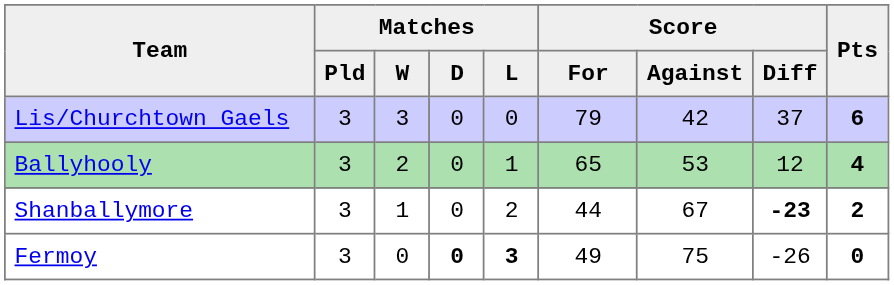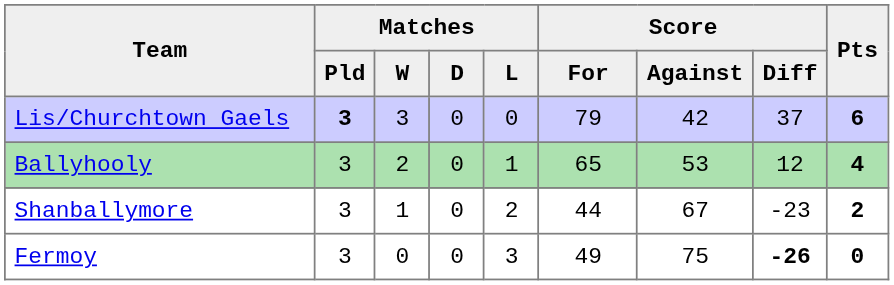Lis/Churchtown Gaels | Matches / Pld: normal -> bold
Shanballymore | Score / Diff: bold -> normal
Fermoy | Matches / D: bold -> normal
Fermoy | Matches / L: bold -> normal
Fermoy | Score / Diff: normal -> bold
